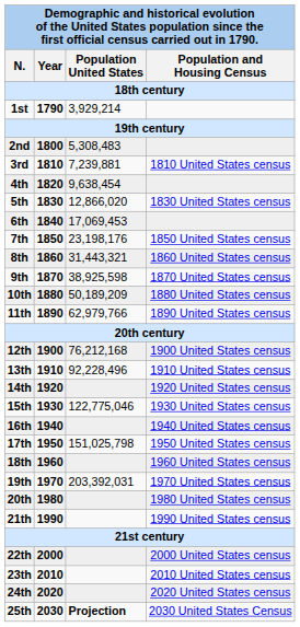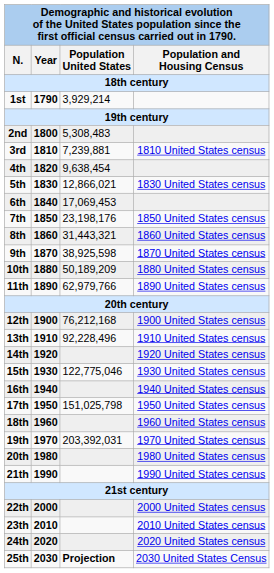5th | Population United States: 12,866,020 -> 12,866,021
